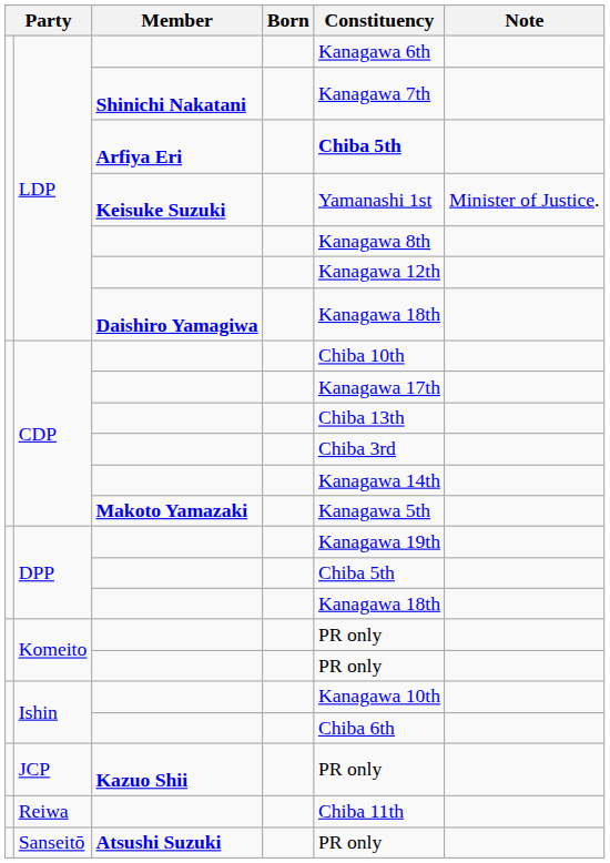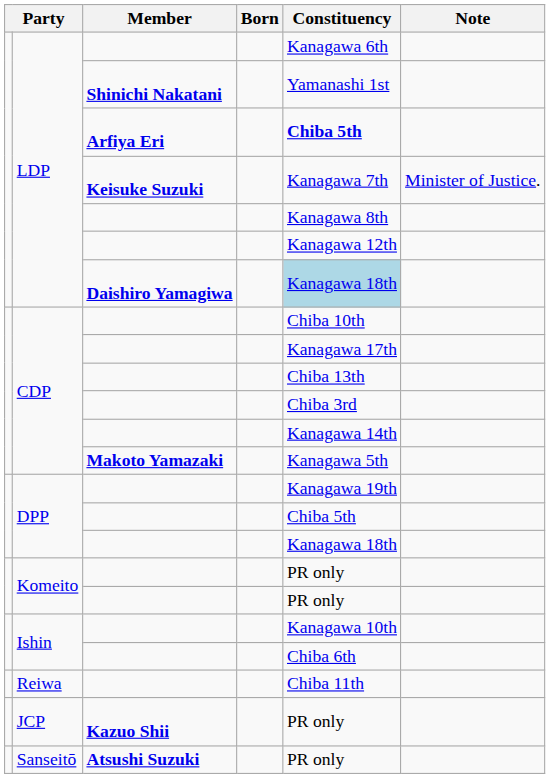LDP / Shinichi Nakatani | Constituency: Kanagawa 7th -> Yamanashi 1st
LDP / Keisuke Suzuki | Constituency: Yamanashi 1st -> Kanagawa 7th
LDP / Daishiro Yamagiwa | Constituency: no background -> lightblue background
rows swapped: Reiwa <-> JCP
